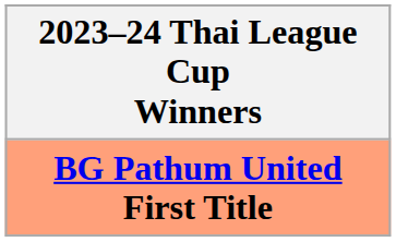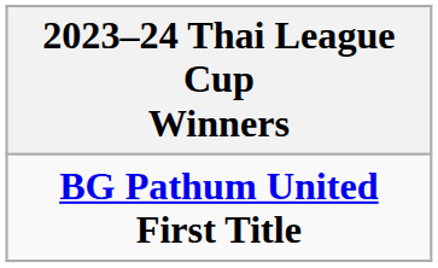row 2 | column 1: lightsalmon background -> no background
